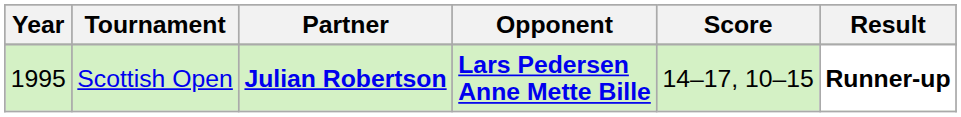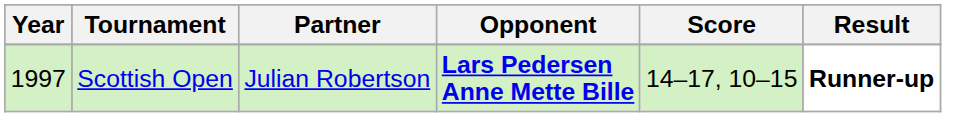Scottish Open | Year: 1995 -> 1997
Scottish Open | Partner: bold -> normal
